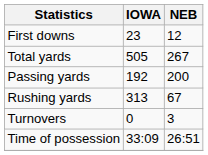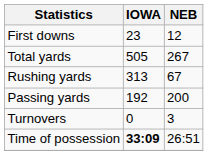rows swapped: Rushing yards <-> Passing yards
Time of possession | IOWA: normal -> bold
